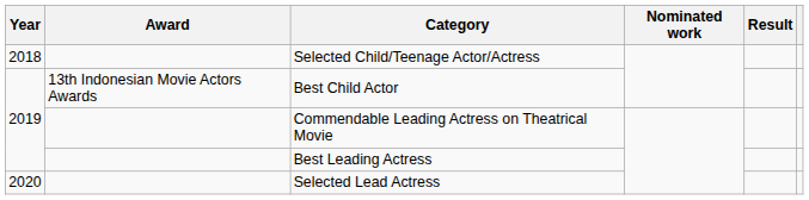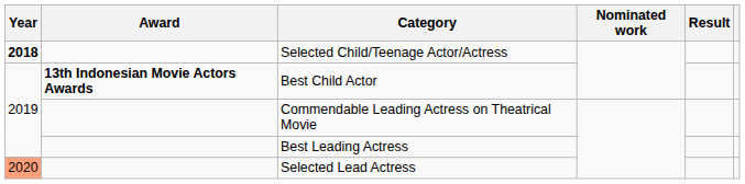Selected Child/Teenage Actor/Actress | Year: normal -> bold
Best Child Actor | Award: normal -> bold
Selected Lead Actress | Year: no background -> lightsalmon background
